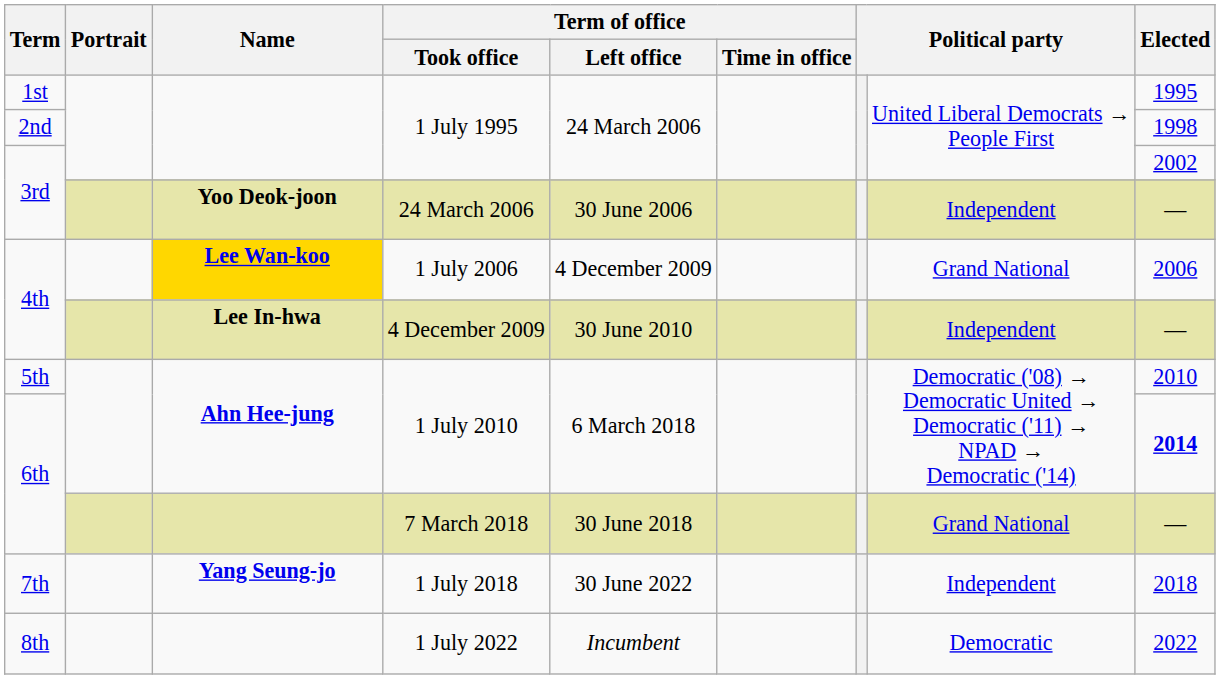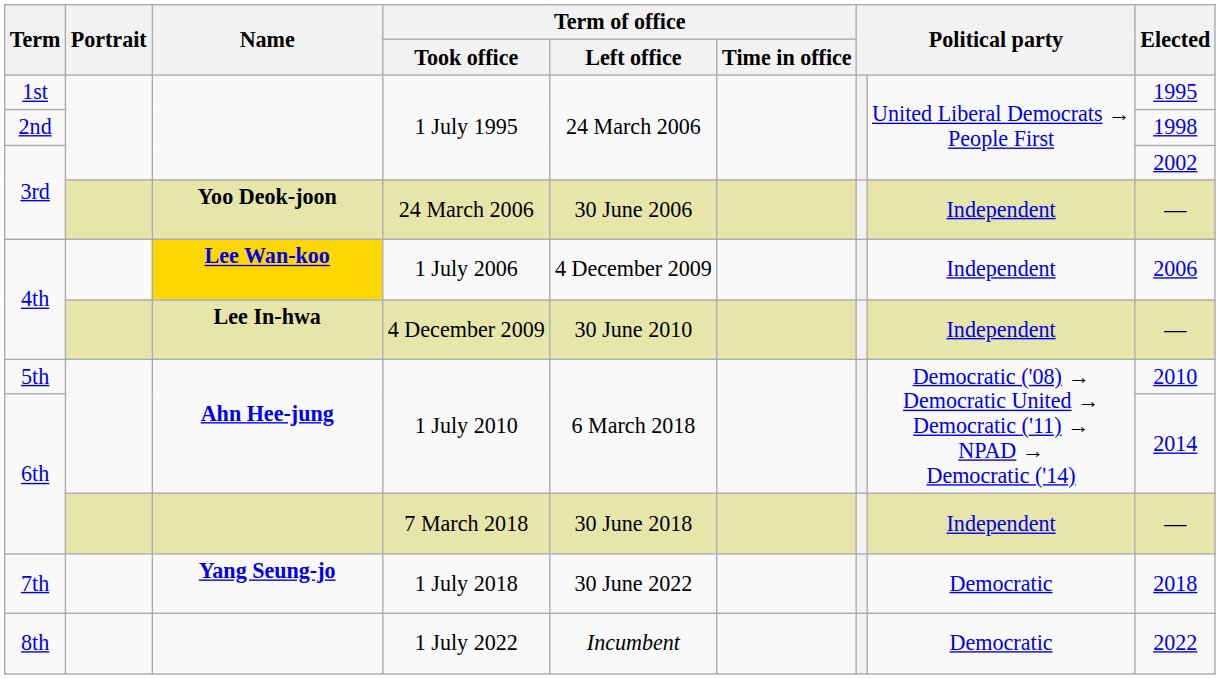4th / 1 July 2006 | column 8: Grand National -> Independent
6th / 1 July 2010 | Elected: bold -> normal
6th / 7 March 2018 | column 8: Grand National -> Independent
7th | column 8: Independent -> Democratic
